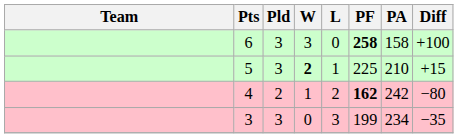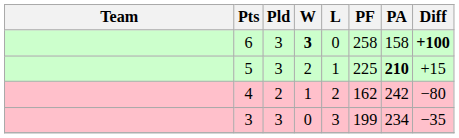6 | W: normal -> bold
6 | PF: bold -> normal
6 | Diff: normal -> bold
5 | W: bold -> normal
5 | PA: normal -> bold
4 | PF: bold -> normal
